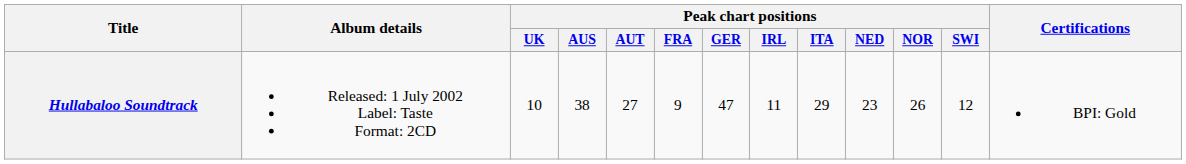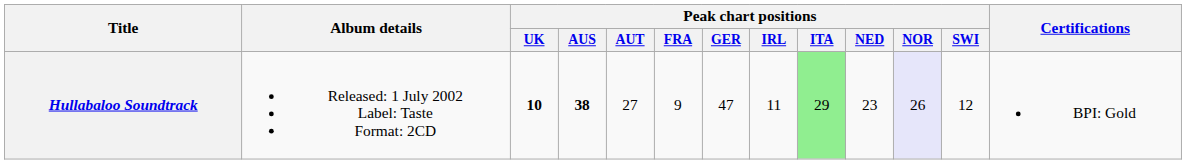Hullabaloo Soundtrack | Peak chart positions / UK: normal -> bold
Hullabaloo Soundtrack | Peak chart positions / AUS: normal -> bold
Hullabaloo Soundtrack | Peak chart positions / ITA: no background -> lightgreen background
Hullabaloo Soundtrack | Peak chart positions / NOR: no background -> lavender background
